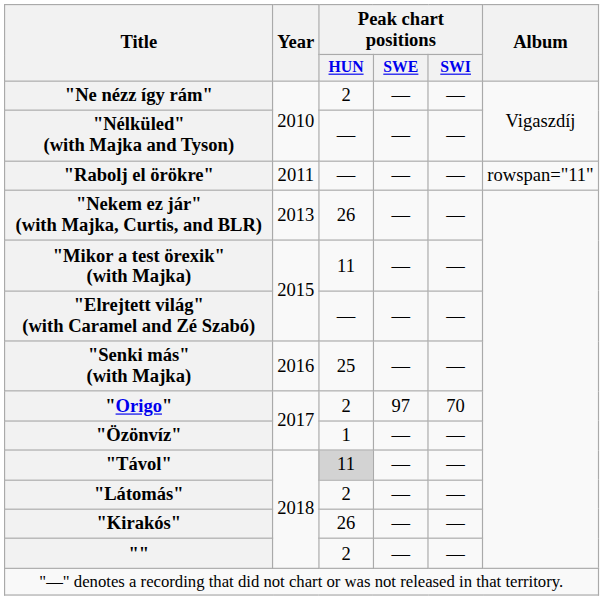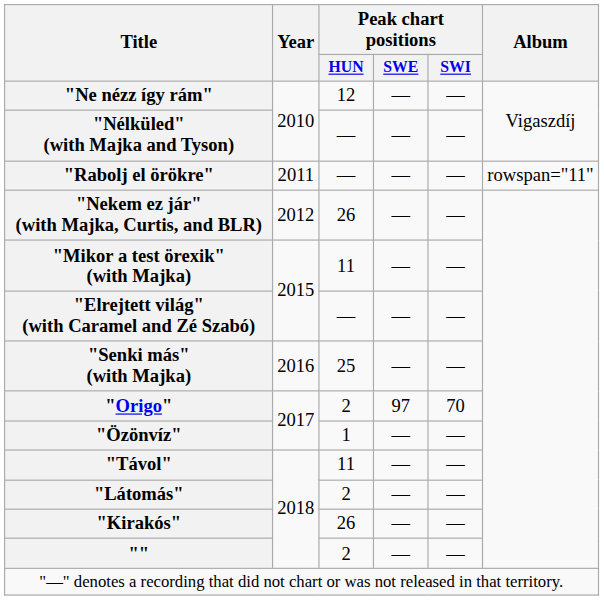"Ne nézz így rám" | Peak chart positions / HUN: 2 -> 12
"Nekem ez jár" (with Majka, Curtis, and BLR) | Year: 2013 -> 2012
"Távol" | Peak chart positions / HUN: lightgrey background -> no background
